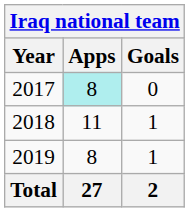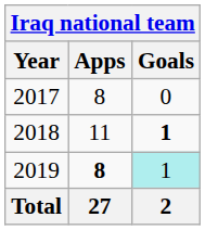2017 | Apps: paleturquoise background -> no background
2018 | Goals: normal -> bold
2019 | Apps: normal -> bold
2019 | Goals: no background -> paleturquoise background
